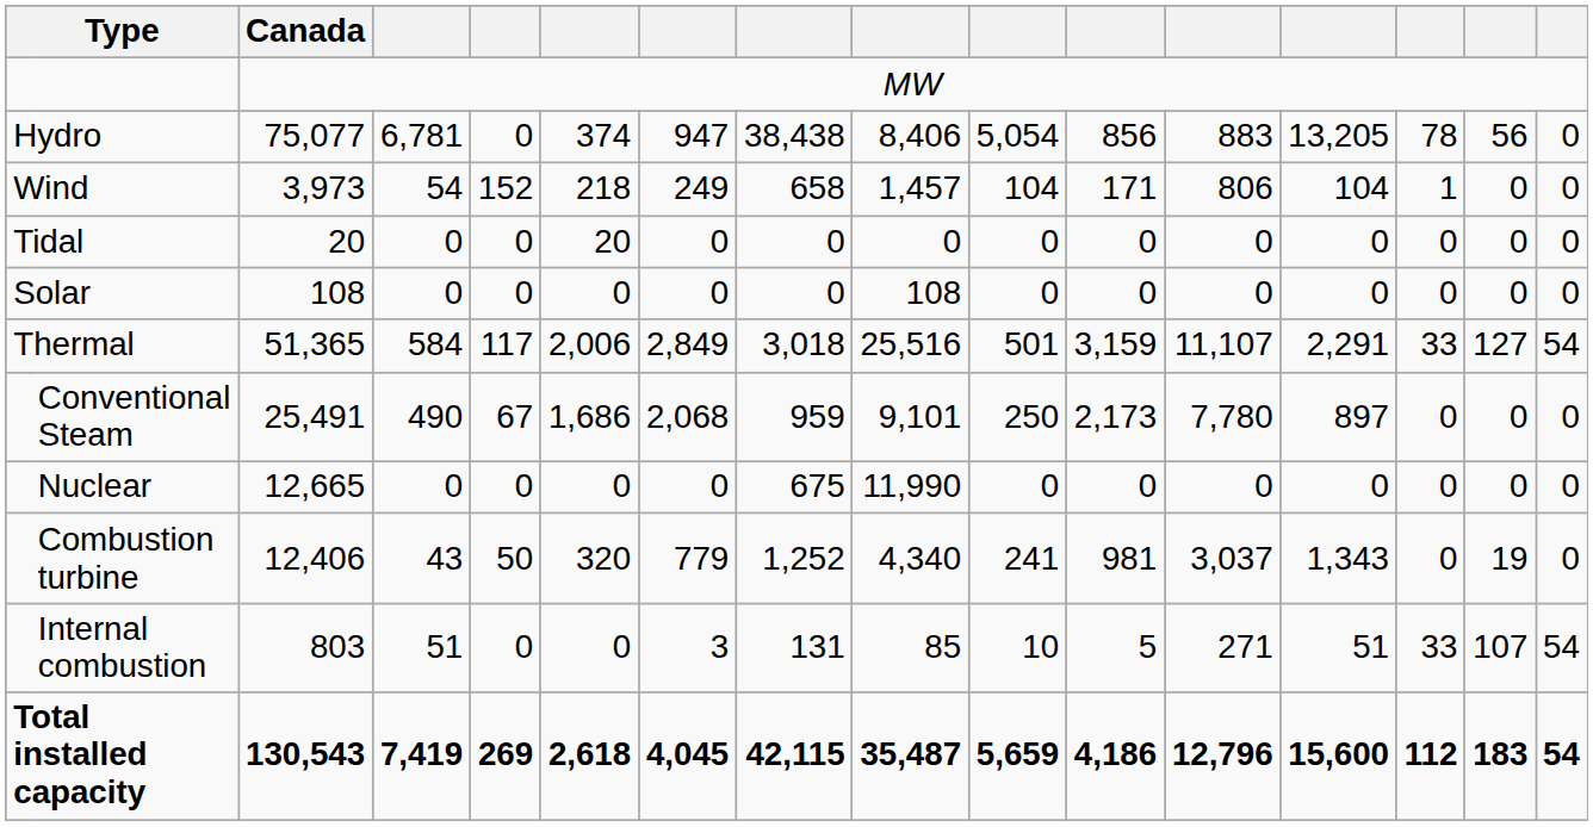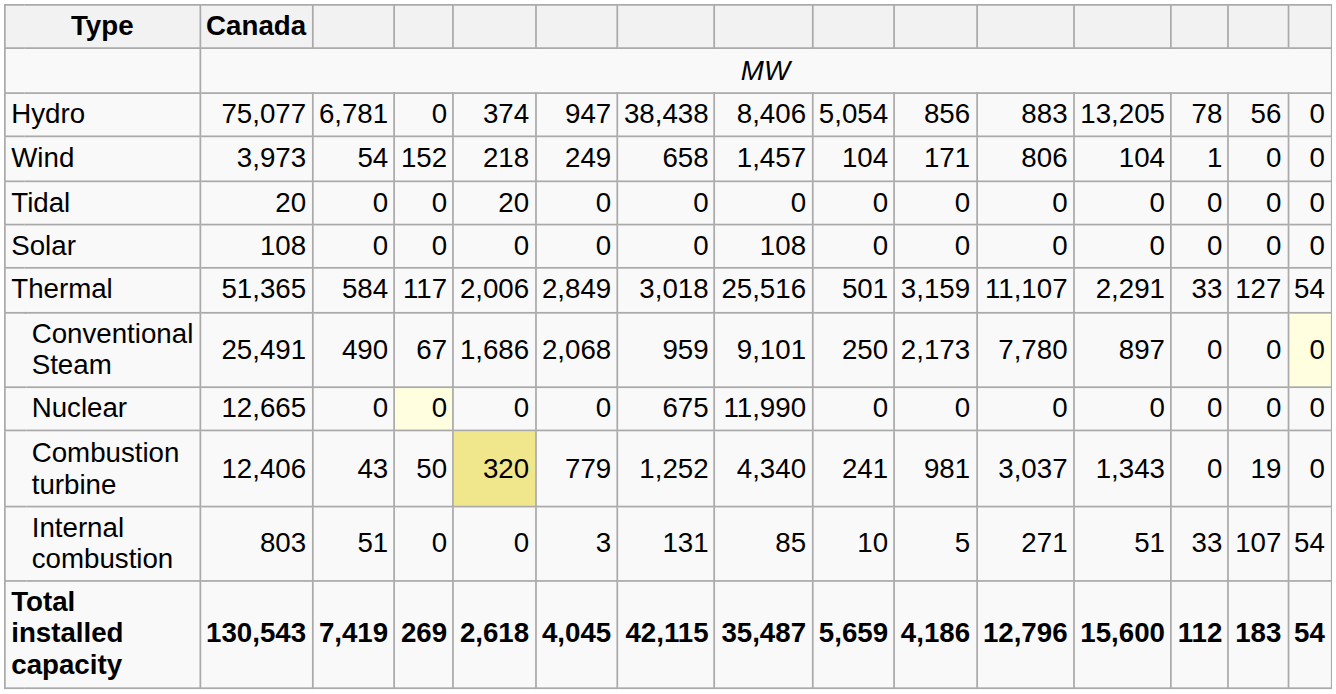Conventional Steam | column 16: no background -> lightyellow background
Nuclear | column 5: no background -> lightyellow background
Combustion turbine | column 6: no background -> khaki background
